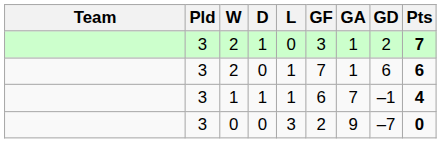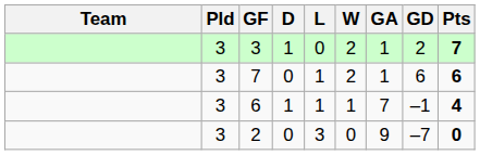columns swapped: W <-> GF
